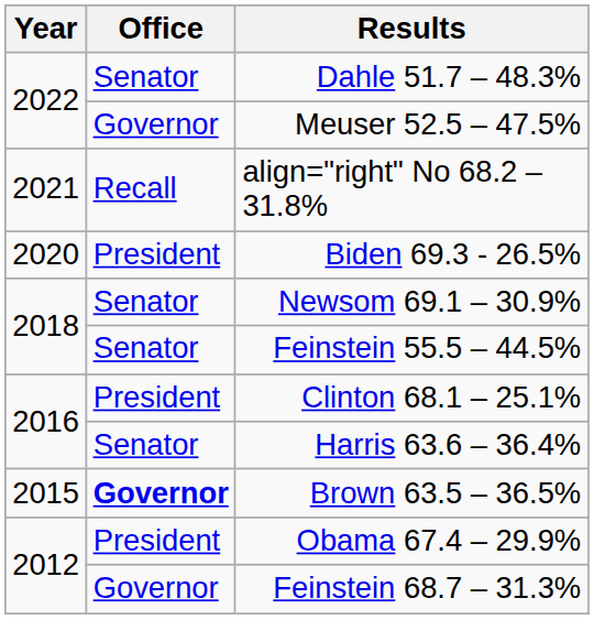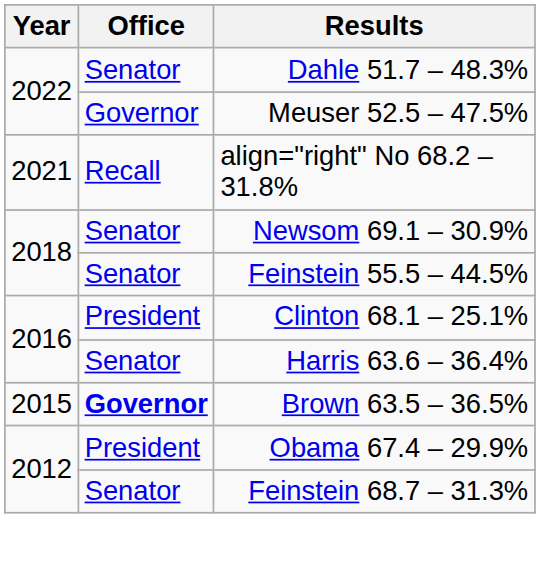- row: 2020 | President | Biden 69.3 - 26.5%
Feinstein 68.7 – 31.3% | Office: Governor -> Senator
